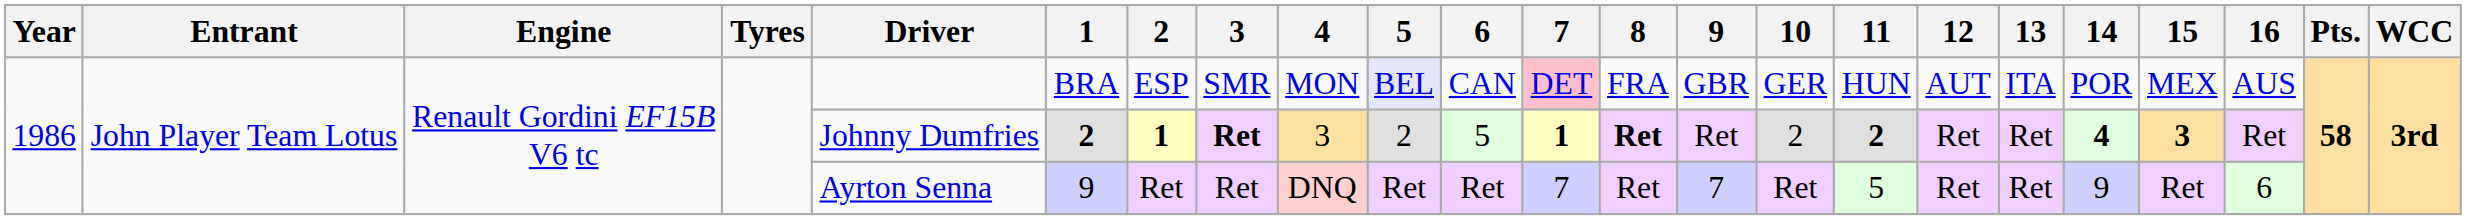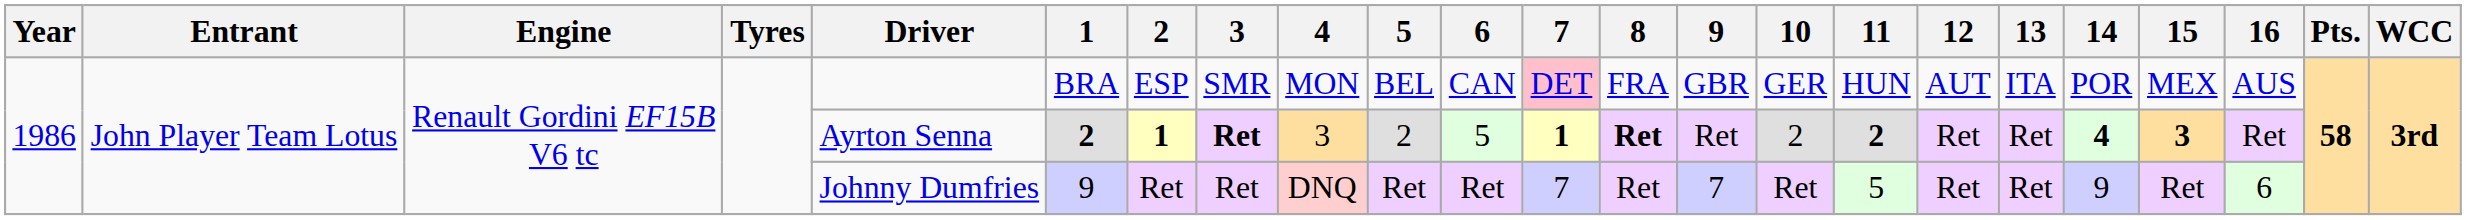row 2 | 5: lavender background -> no background
row 3 | Driver: Johnny Dumfries -> Ayrton Senna
row 4 | Driver: Ayrton Senna -> Johnny Dumfries
